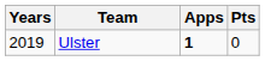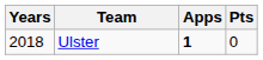Ulster | Years: 2019 -> 2018
